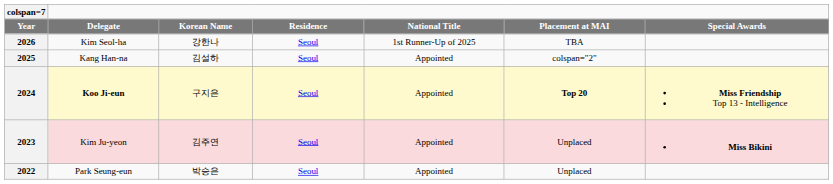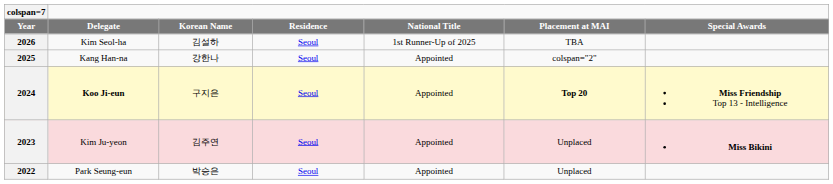2026 | Korean Name: 강한나 -> 김설하
2025 | Korean Name: 김설하 -> 강한나
